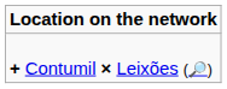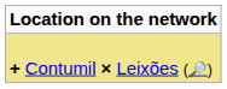row 2 | column 1: no background -> khaki background
